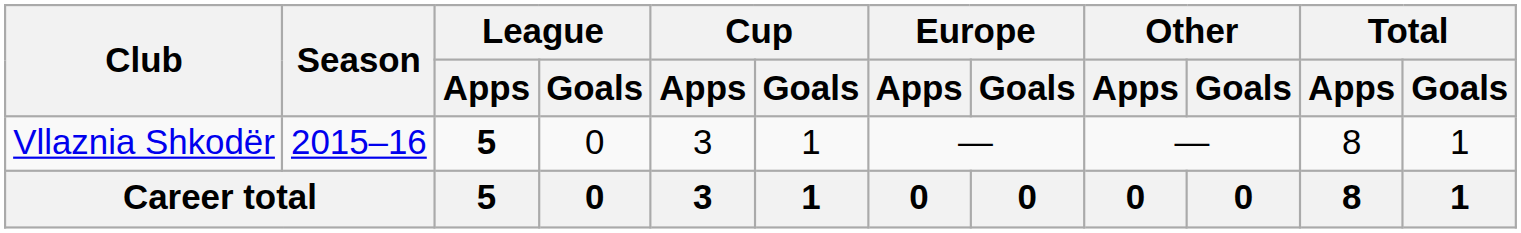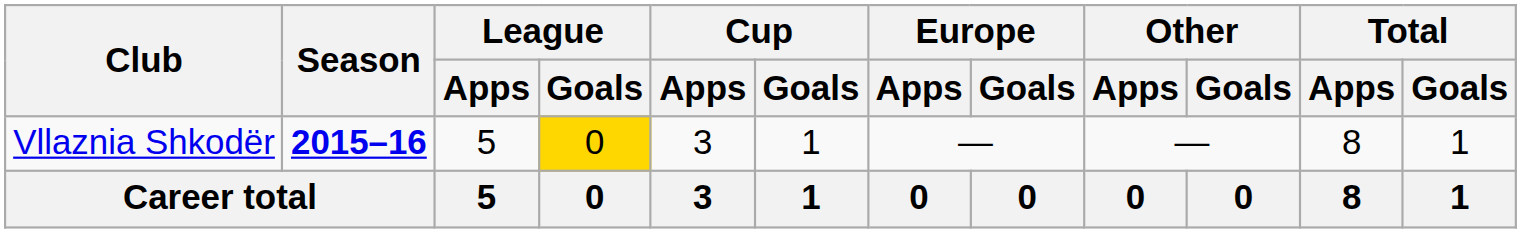Vllaznia Shkodër | Season: normal -> bold
Vllaznia Shkodër | League / Apps: bold -> normal
Vllaznia Shkodër | League / Goals: no background -> gold background
